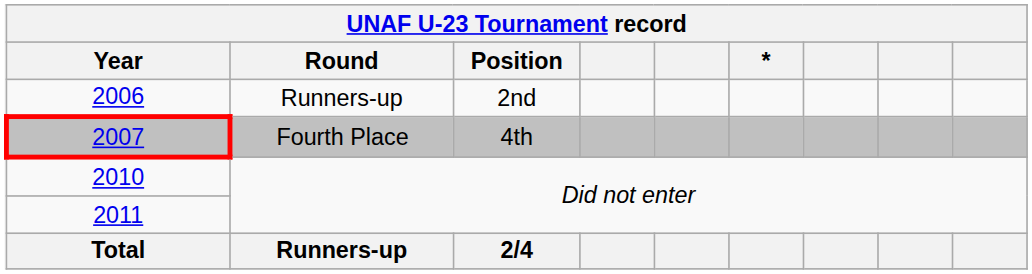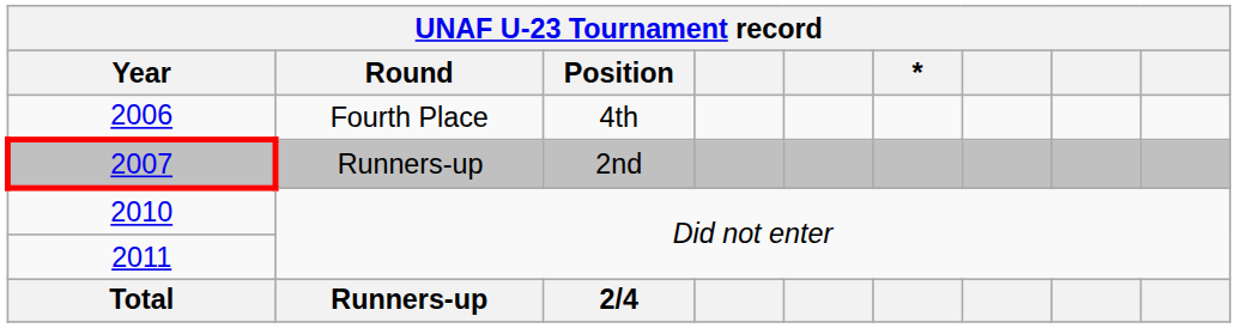2006 | Round: Runners-up -> Fourth Place
2006 | Position: 2nd -> 4th
2007 | Round: Fourth Place -> Runners-up
2007 | Position: 4th -> 2nd
